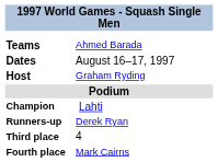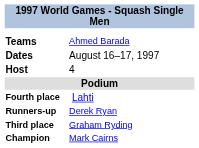row 4 | column 2: Graham Ryding -> 4
row 6 | column 1: Champion -> Fourth place
row 8 | column 2: 4 -> Graham Ryding
row 9 | column 1: Fourth place -> Champion
